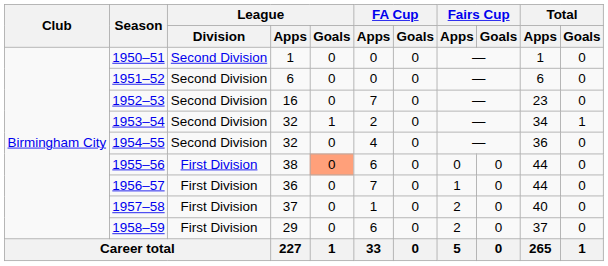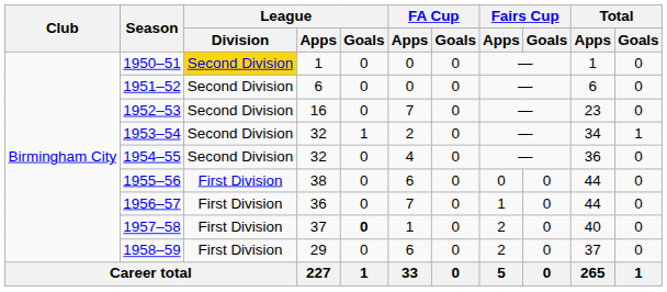1950–51 | League / Division: no background -> gold background
1955–56 | League / Goals: lightsalmon background -> no background
1957–58 | League / Goals: normal -> bold
